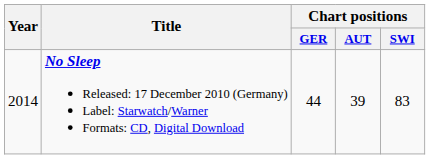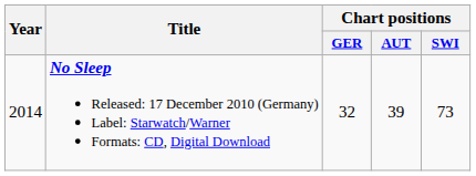row 3 | Chart positions / GER: 44 -> 32
row 3 | Chart positions / SWI: 83 -> 73
